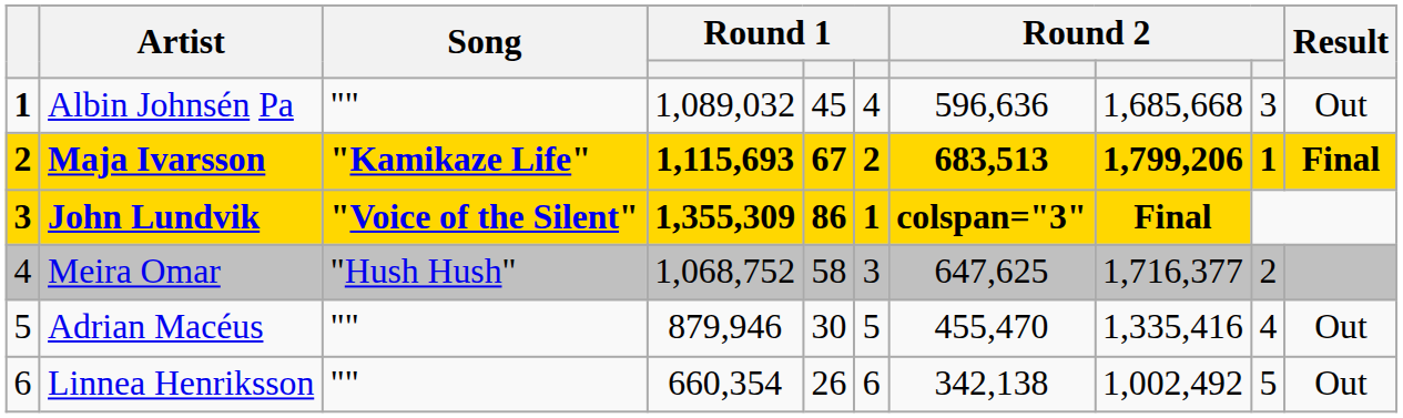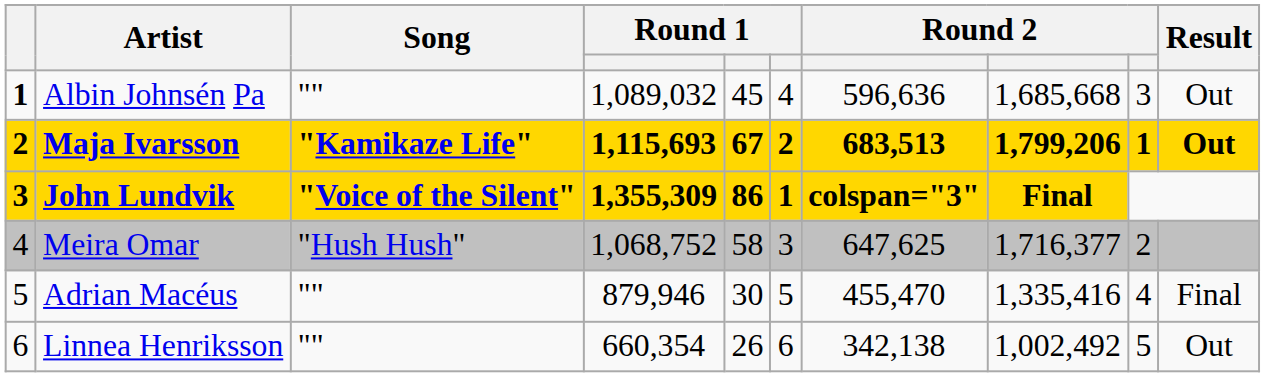Maja Ivarsson | Result: Final -> Out
Adrian Macéus | Result: Out -> Final
